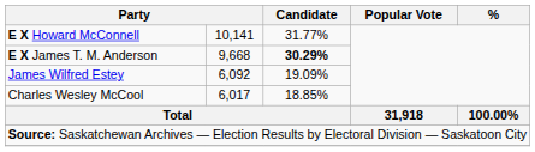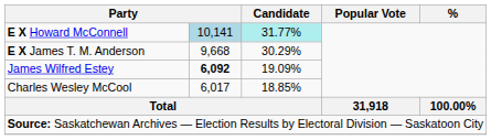E X Howard McConnell | column 2: no background -> lightblue background
E X Howard McConnell | Candidate: no background -> paleturquoise background
E X James T. M. Anderson | Candidate: bold -> normal
James Wilfred Estey | column 2: normal -> bold
